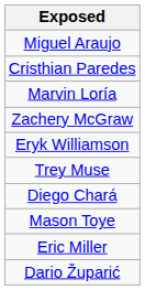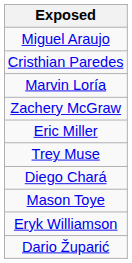row 6 | column 1: Eryk Williamson -> Eric Miller
row 10 | column 1: Eric Miller -> Eryk Williamson
